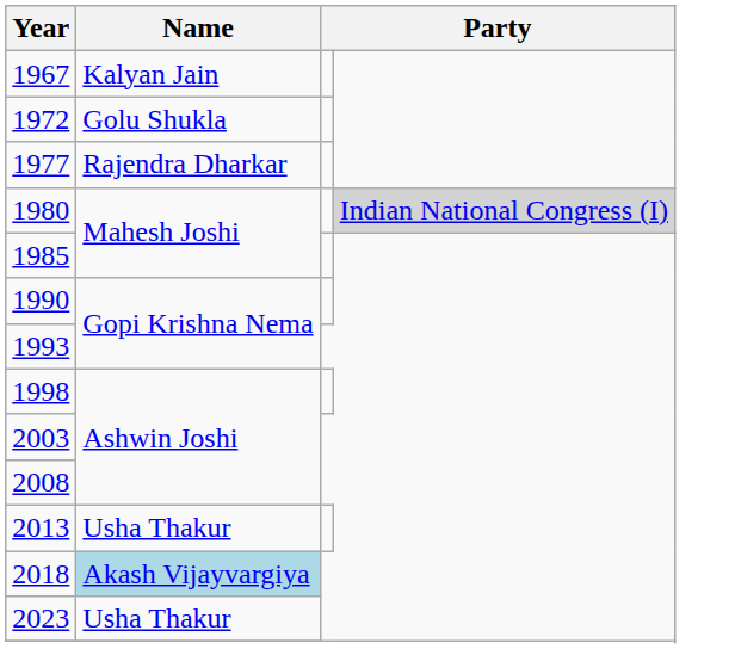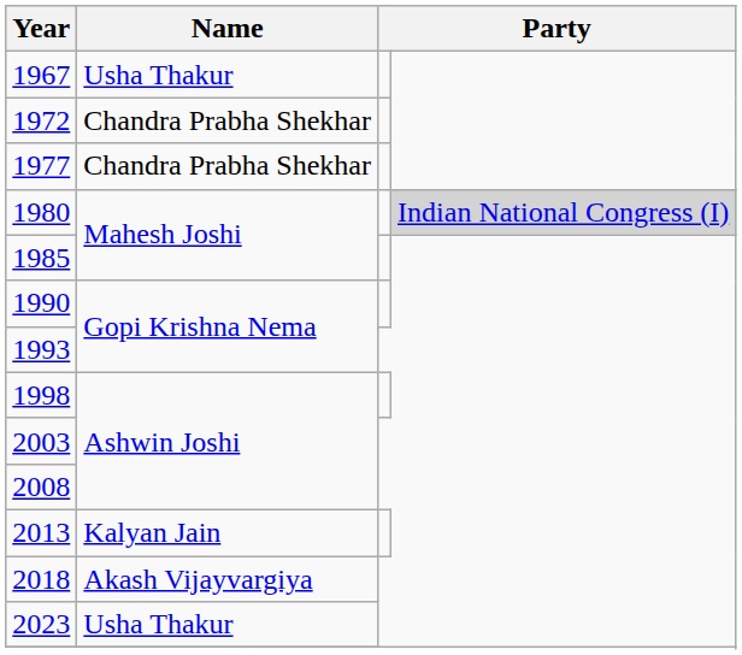1967 | Name: Kalyan Jain -> Usha Thakur
1972 | Name: Golu Shukla -> Chandra Prabha Shekhar
1977 | Name: Rajendra Dharkar -> Chandra Prabha Shekhar
2013 | Name: Usha Thakur -> Kalyan Jain
2018 | Name: lightblue background -> no background
